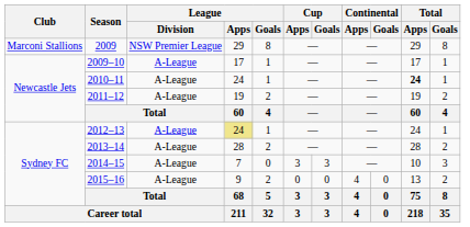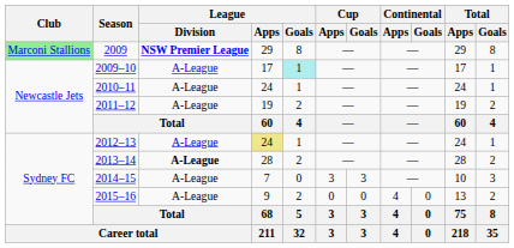2009 | Club: no background -> lightgreen background
2009 | League / Division: normal -> bold
2009–10 | League / Goals: no background -> paleturquoise background
2010–11 | Total / Apps: bold -> normal
2013–14 | League / Division: normal -> bold
